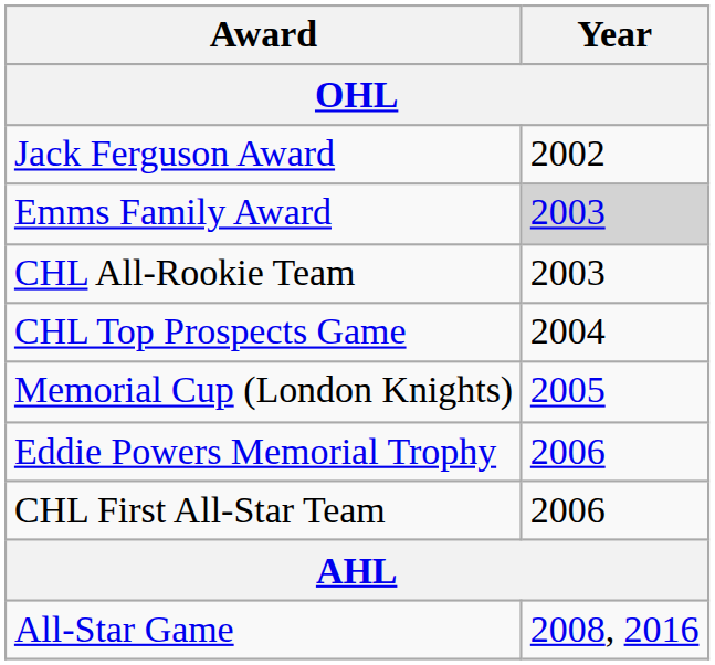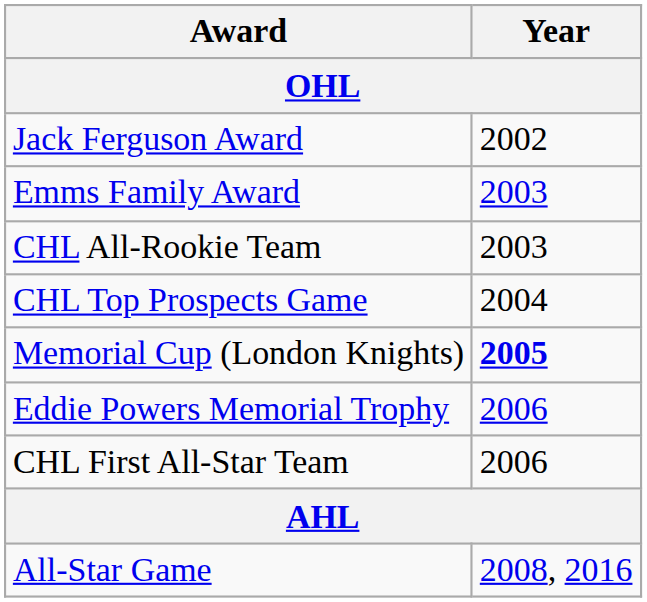Emms Family Award | Year: lightgrey background -> no background
Memorial Cup (London Knights) | Year: normal -> bold
